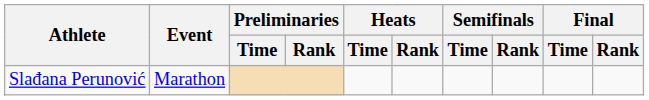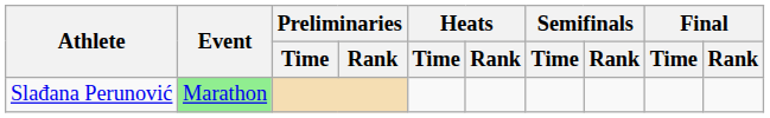Slađana Perunović | Event: no background -> lightgreen background
